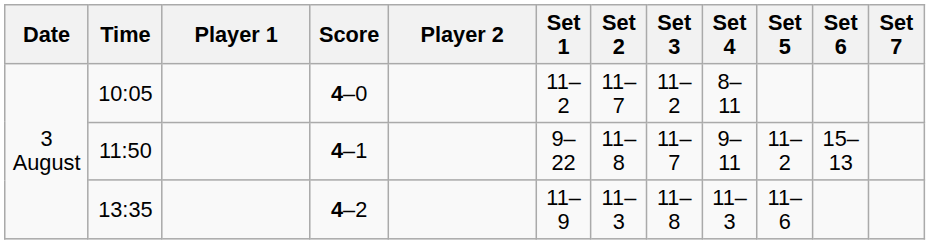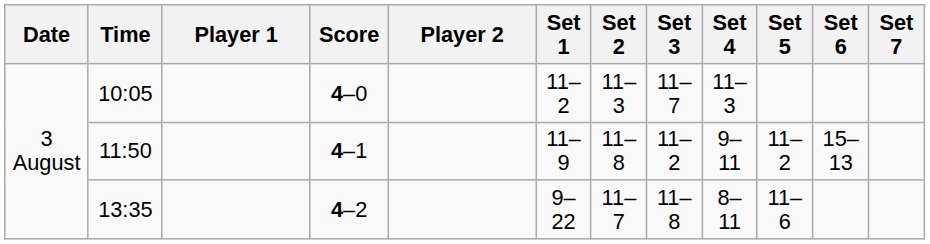10:05 | Set 2: 11–7 -> 11–3
10:05 | Set 3: 11–2 -> 11–7
10:05 | Set 4: 8–11 -> 11–3
11:50 | Set 1: 9–22 -> 11–9
11:50 | Set 3: 11–7 -> 11–2
13:35 | Set 1: 11–9 -> 9–22
13:35 | Set 2: 11–3 -> 11–7
13:35 | Set 4: 11–3 -> 8–11
